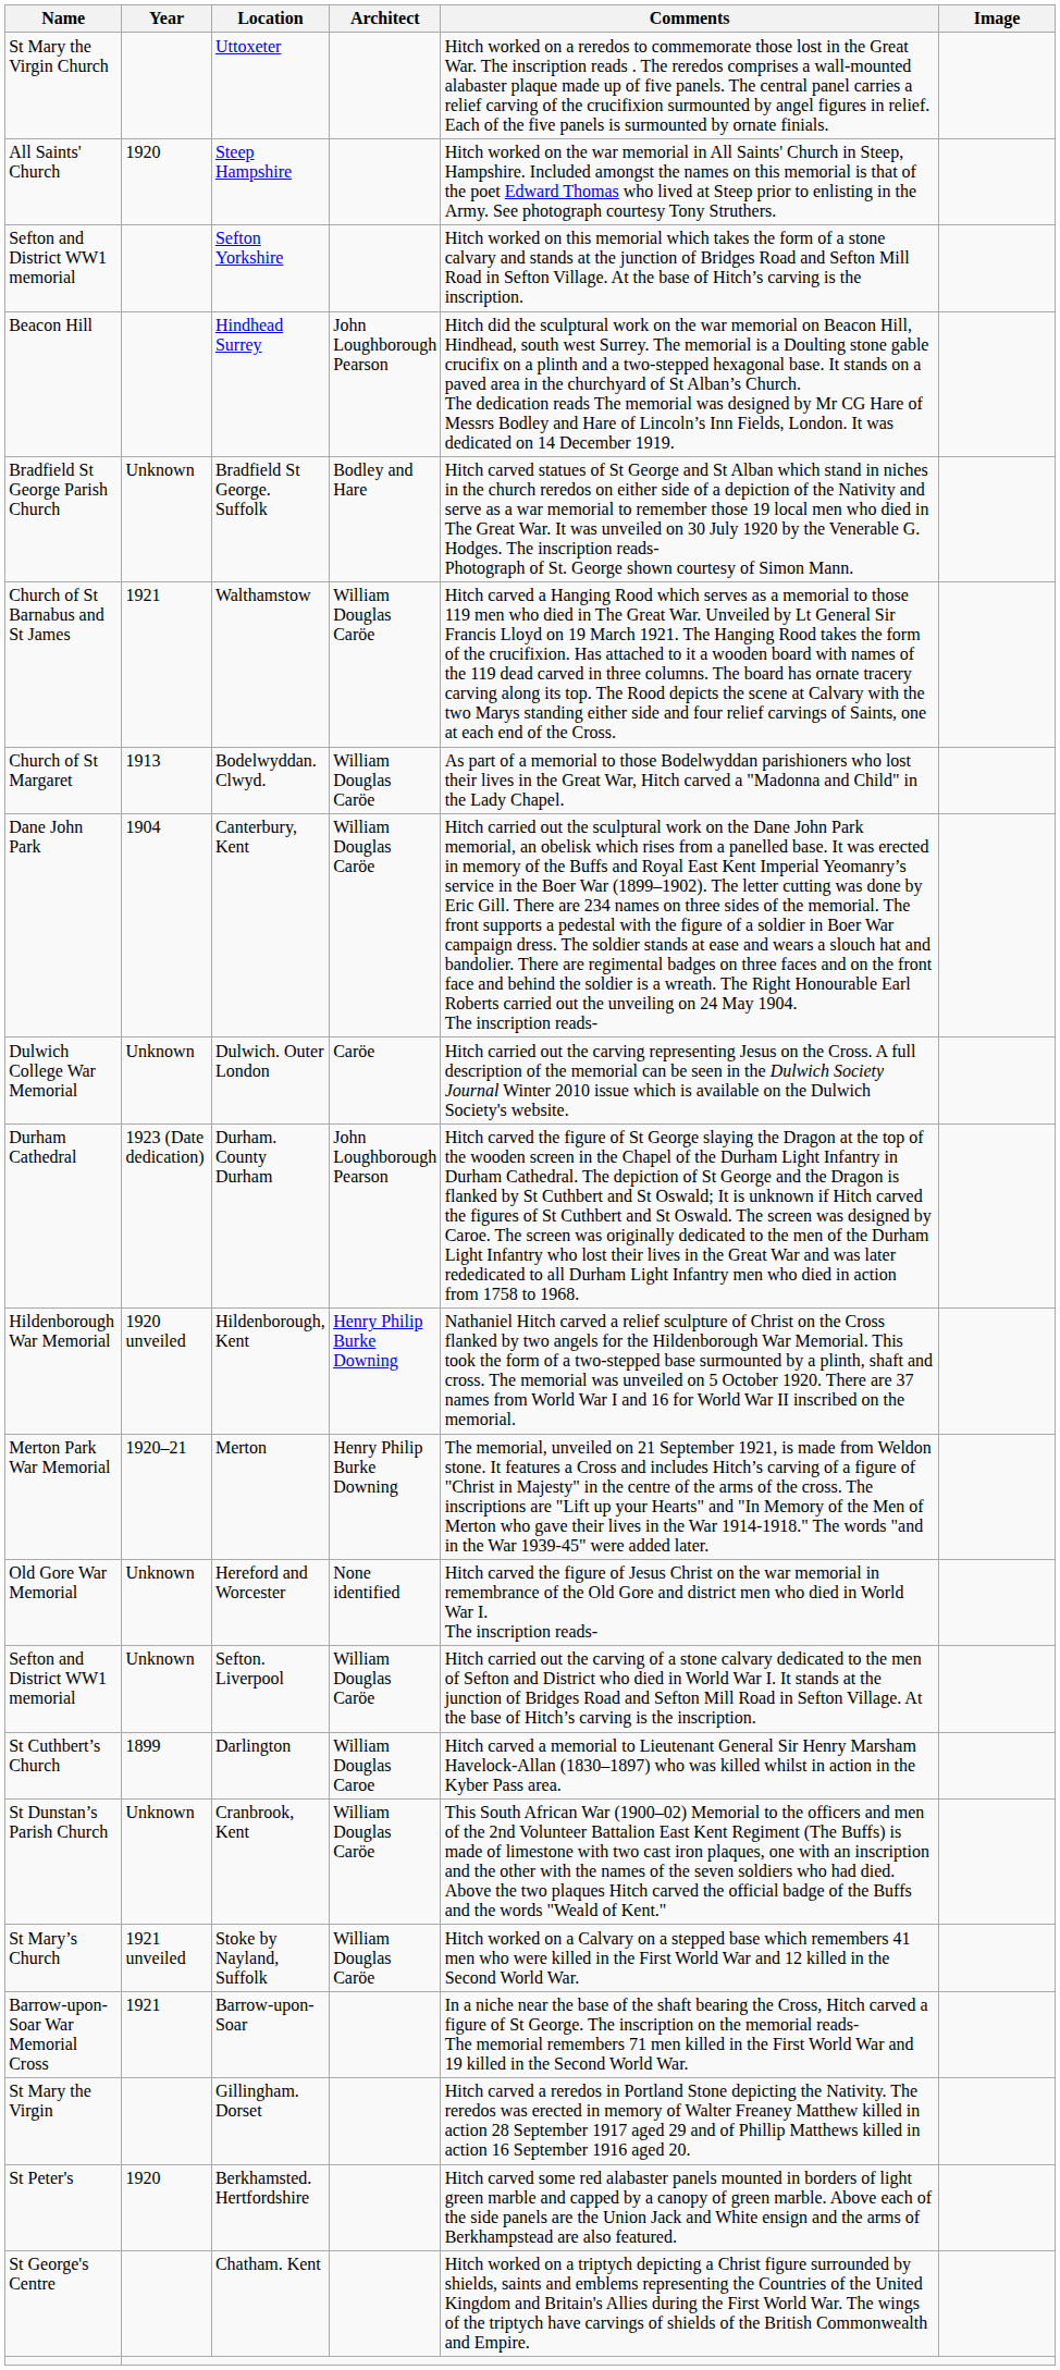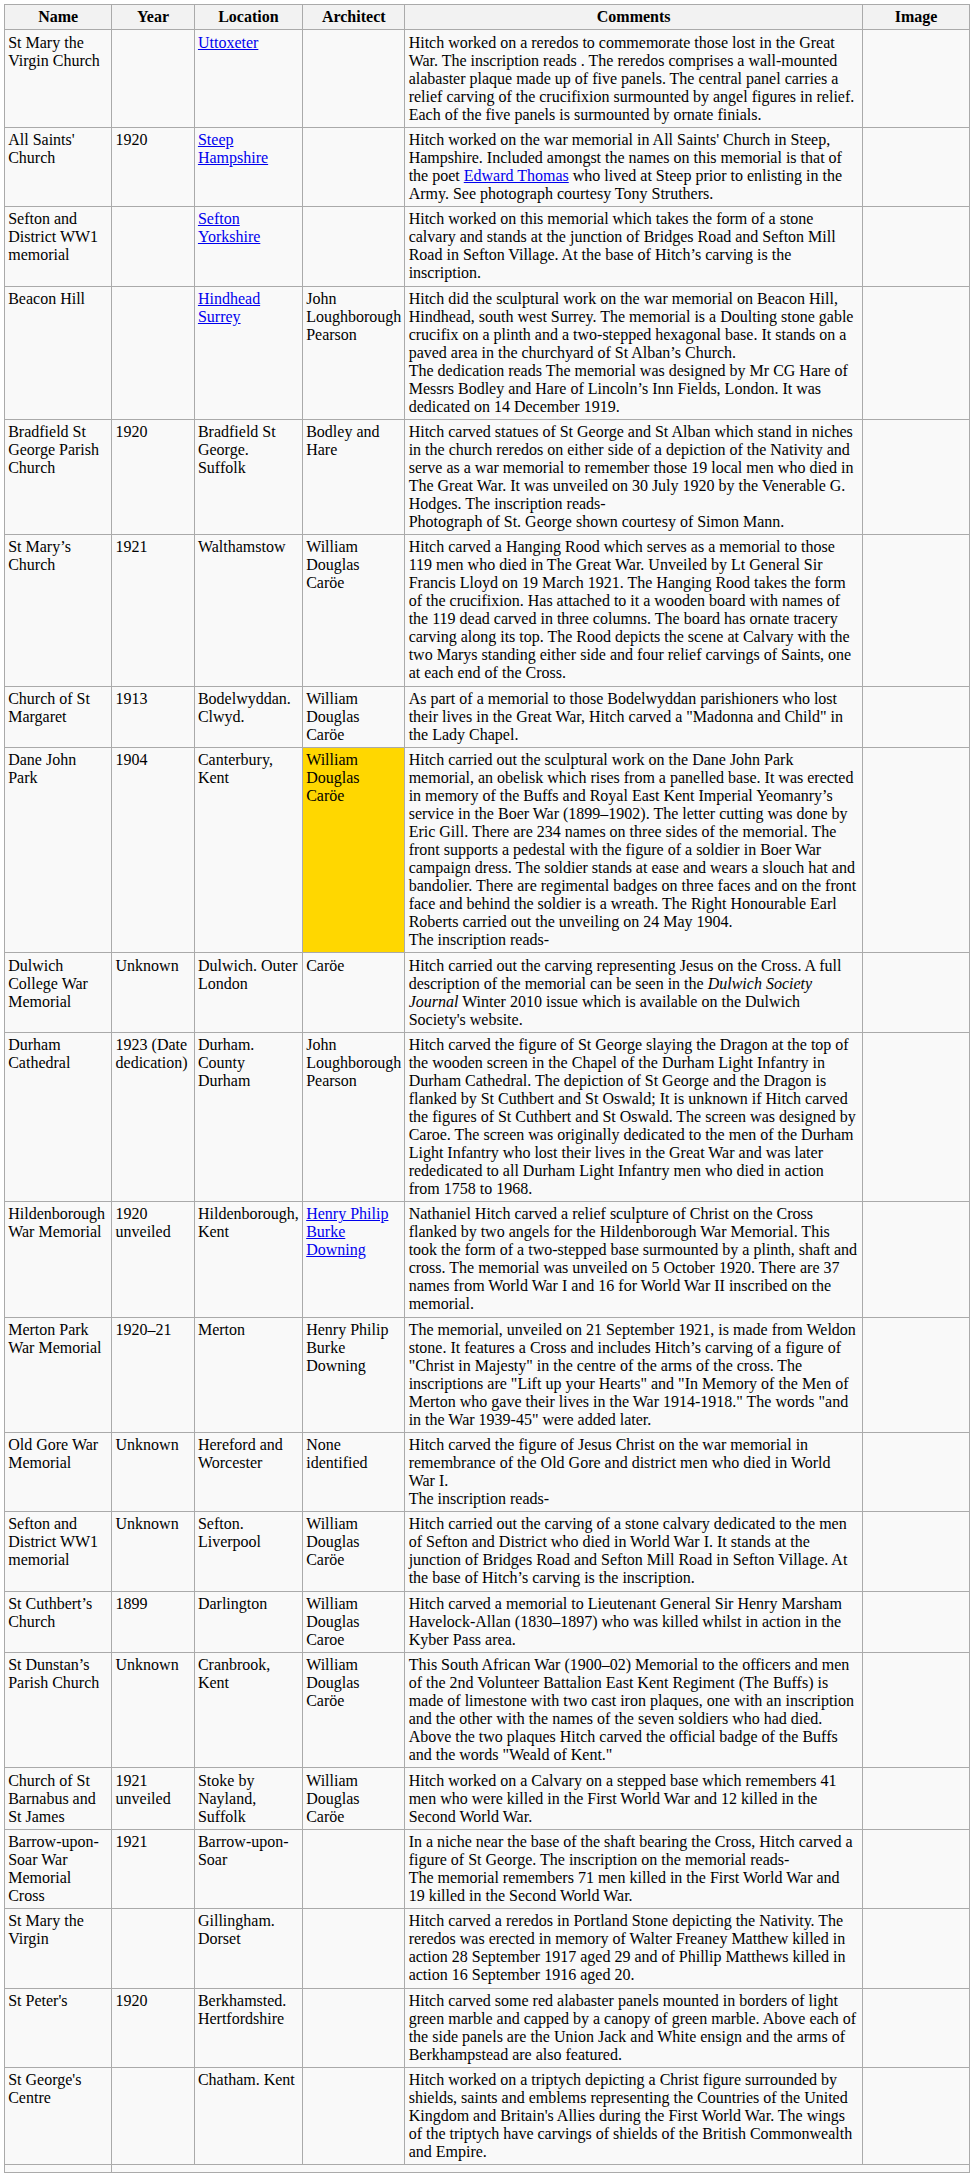Bradfield St George. Suffolk | Year: Unknown -> 1920
Walthamstow | Name: Church of St Barnabus and St James -> St Mary’s Church
Canterbury, Kent | Architect: no background -> gold background
Stoke by Nayland, Suffolk | Name: St Mary’s Church -> Church of St Barnabus and St James
